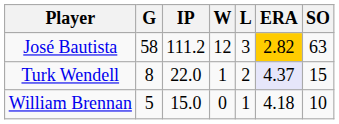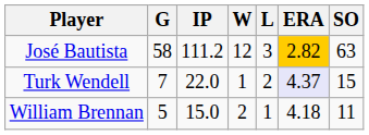Turk Wendell | G: 8 -> 7
William Brennan | W: 0 -> 2
William Brennan | SO: 10 -> 11
